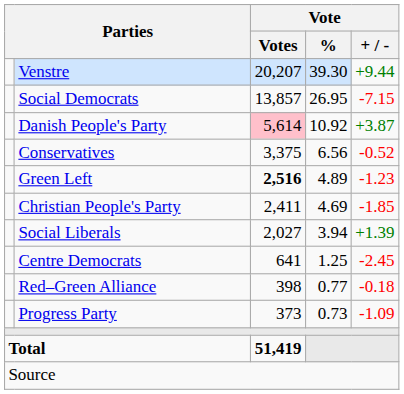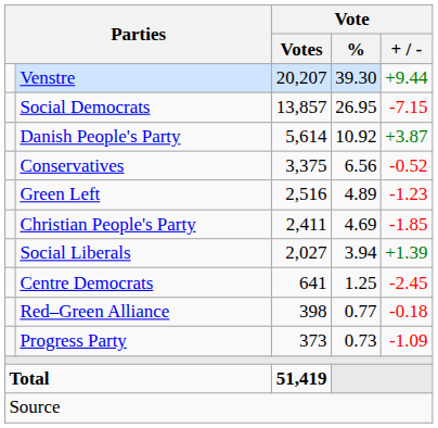Danish People's Party | Vote / Votes: pink background -> no background
Green Left | Vote / Votes: bold -> normal
